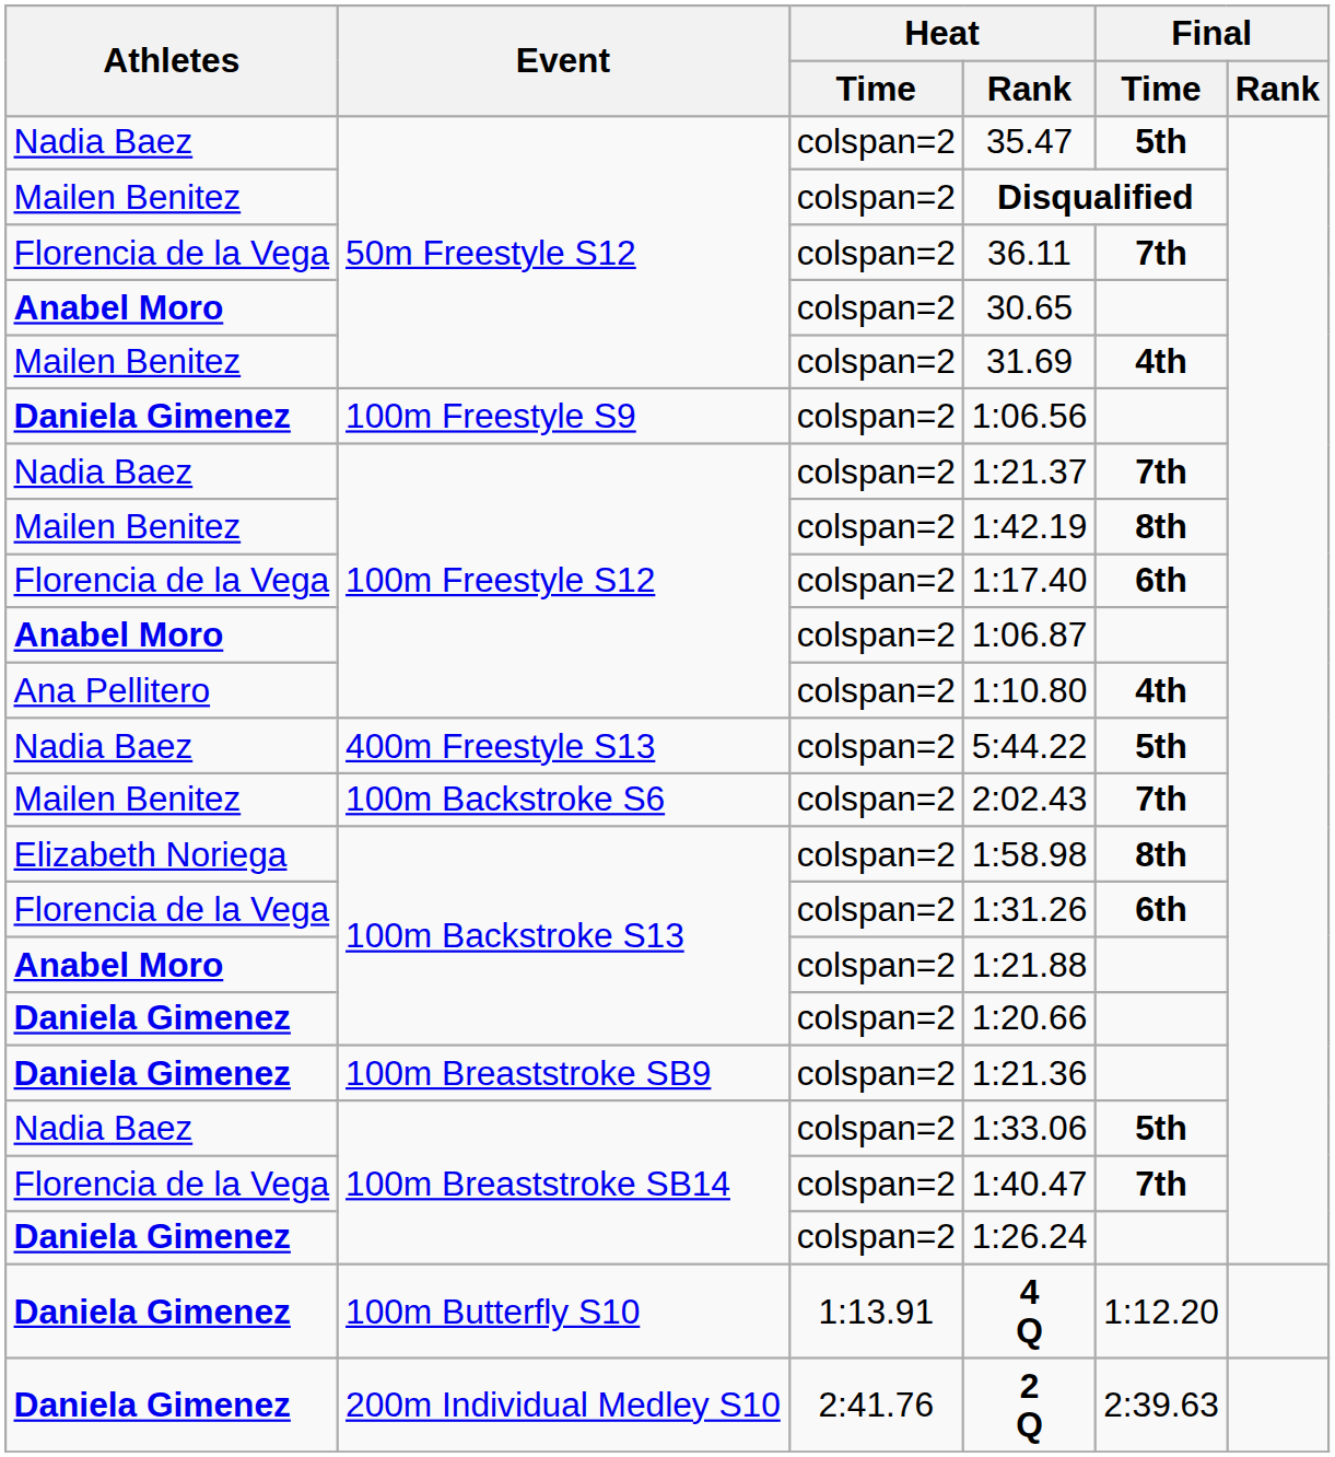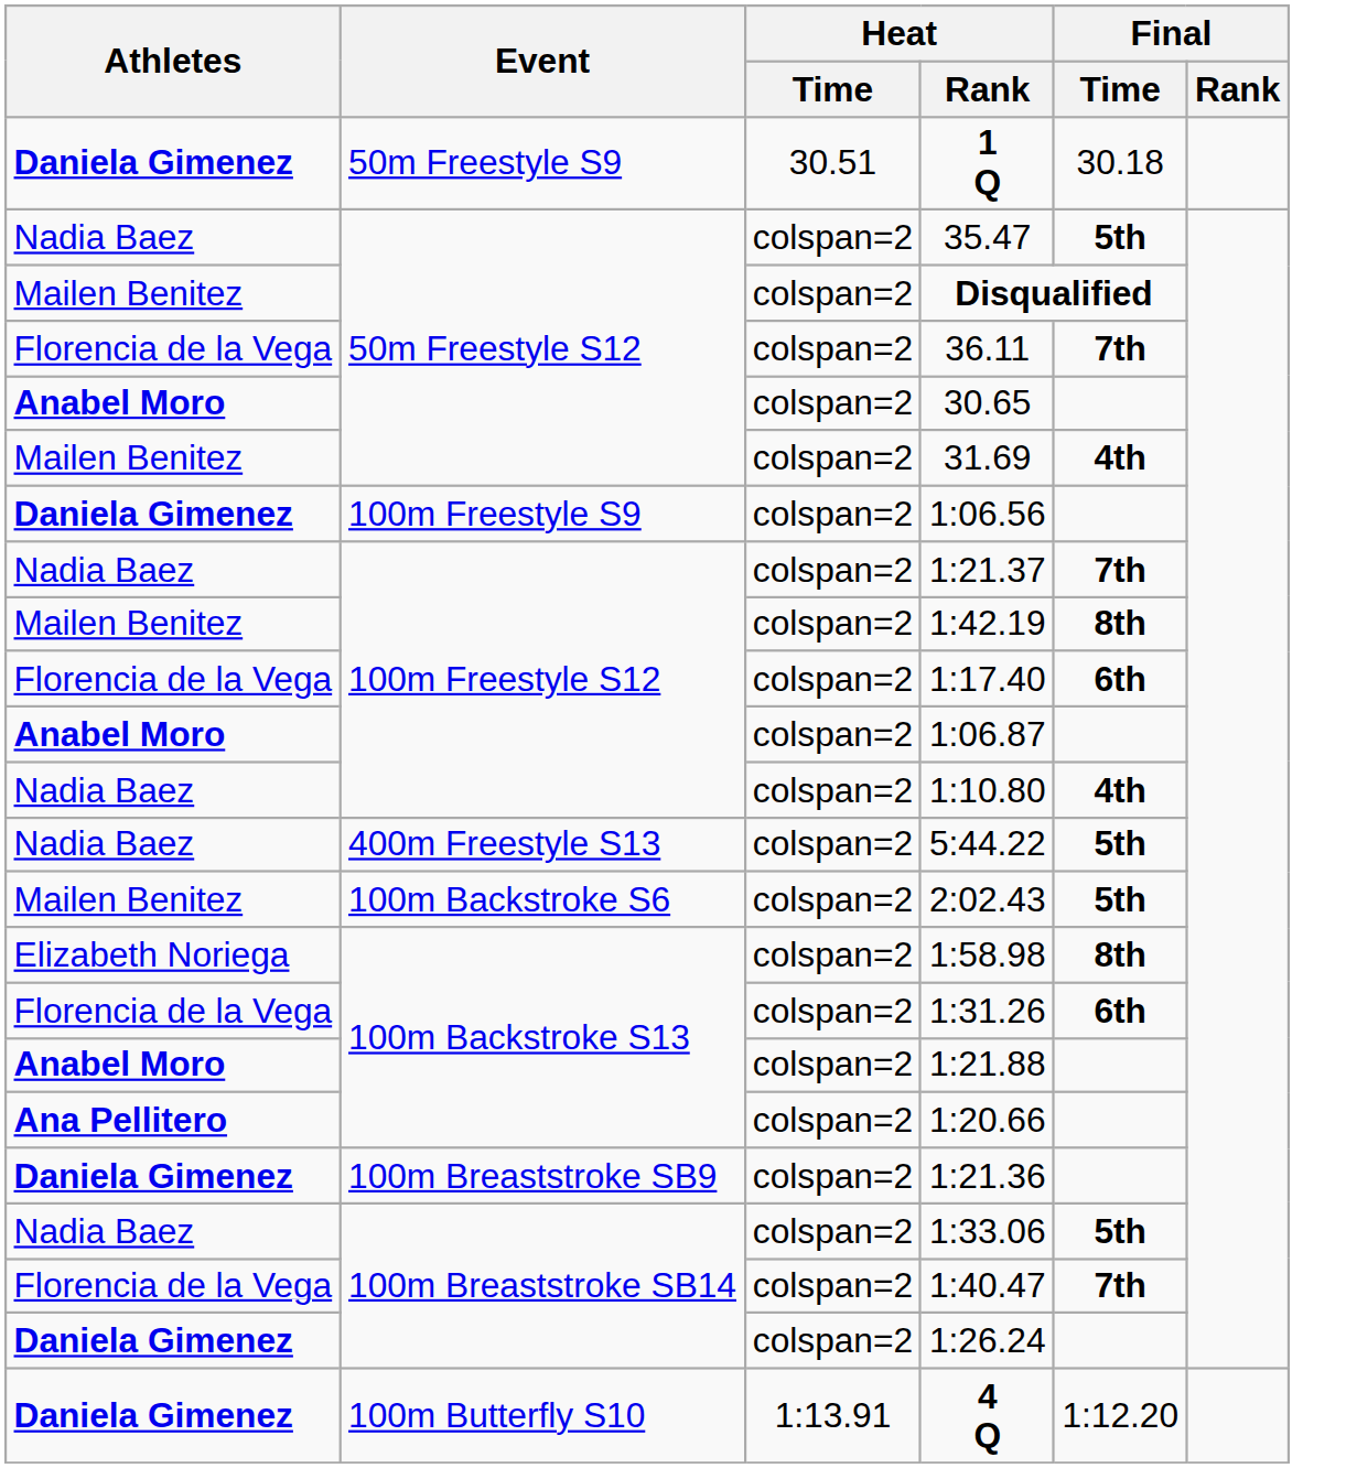+ row: Daniela Gimenez | 50m Freestyle S9 | 30.51 | 1 Q | 30.18
1:10.80 | Athletes: Ana Pellitero -> Nadia Baez
2:02.43 | Final / Time: 7th -> 5th
1:20.66 | Athletes: Daniela Gimenez -> Ana Pellitero
- row: Daniela Gimenez | 200m Individual Medley S10 | 2:41.76 | 2 Q | 2:39.63
